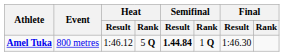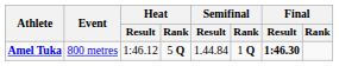Amel Tuka | Semifinal / Result: bold -> normal
Amel Tuka | Final / Result: normal -> bold
